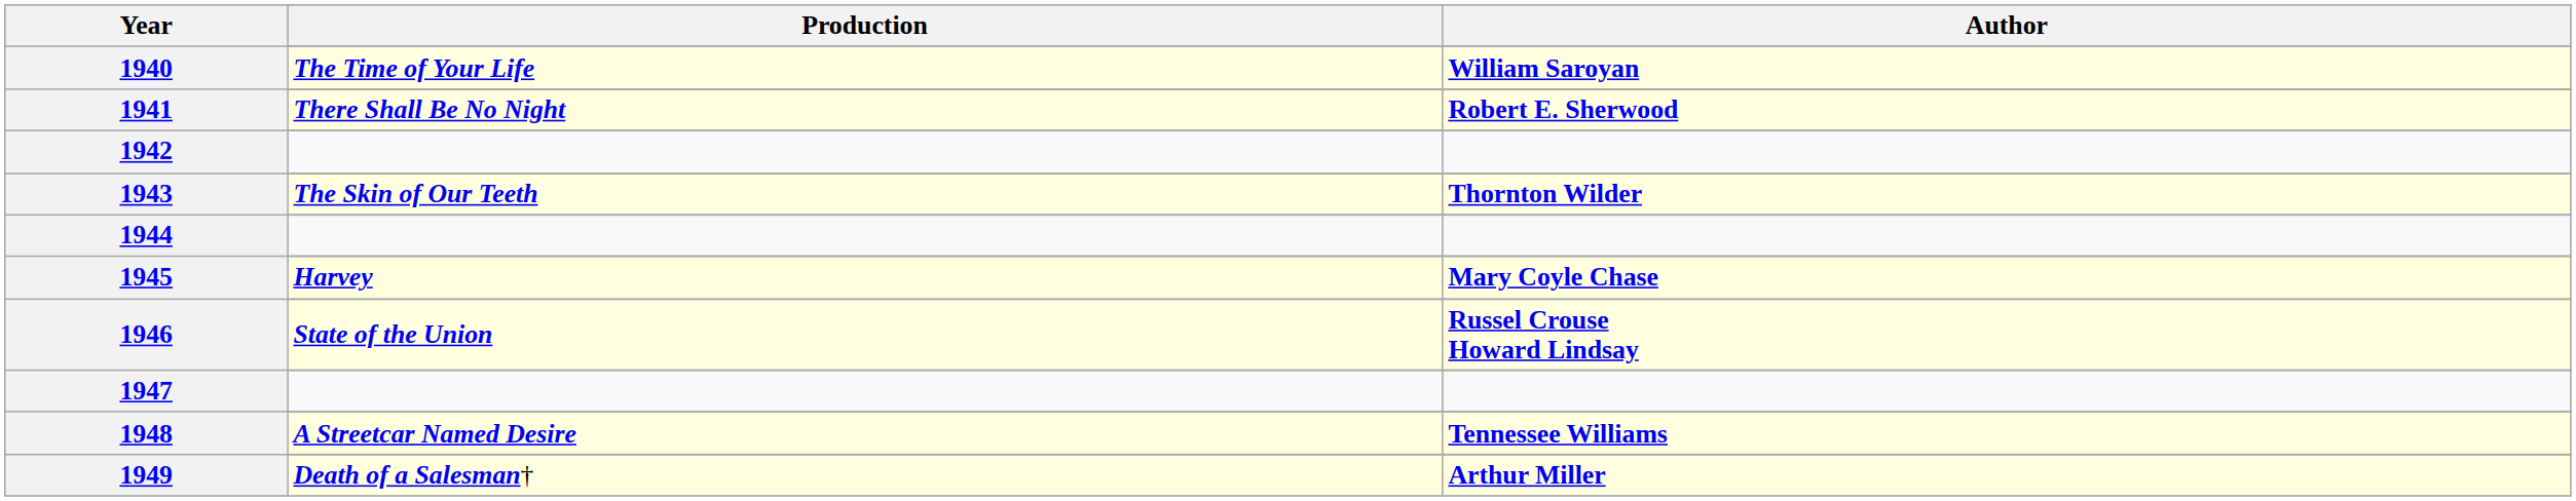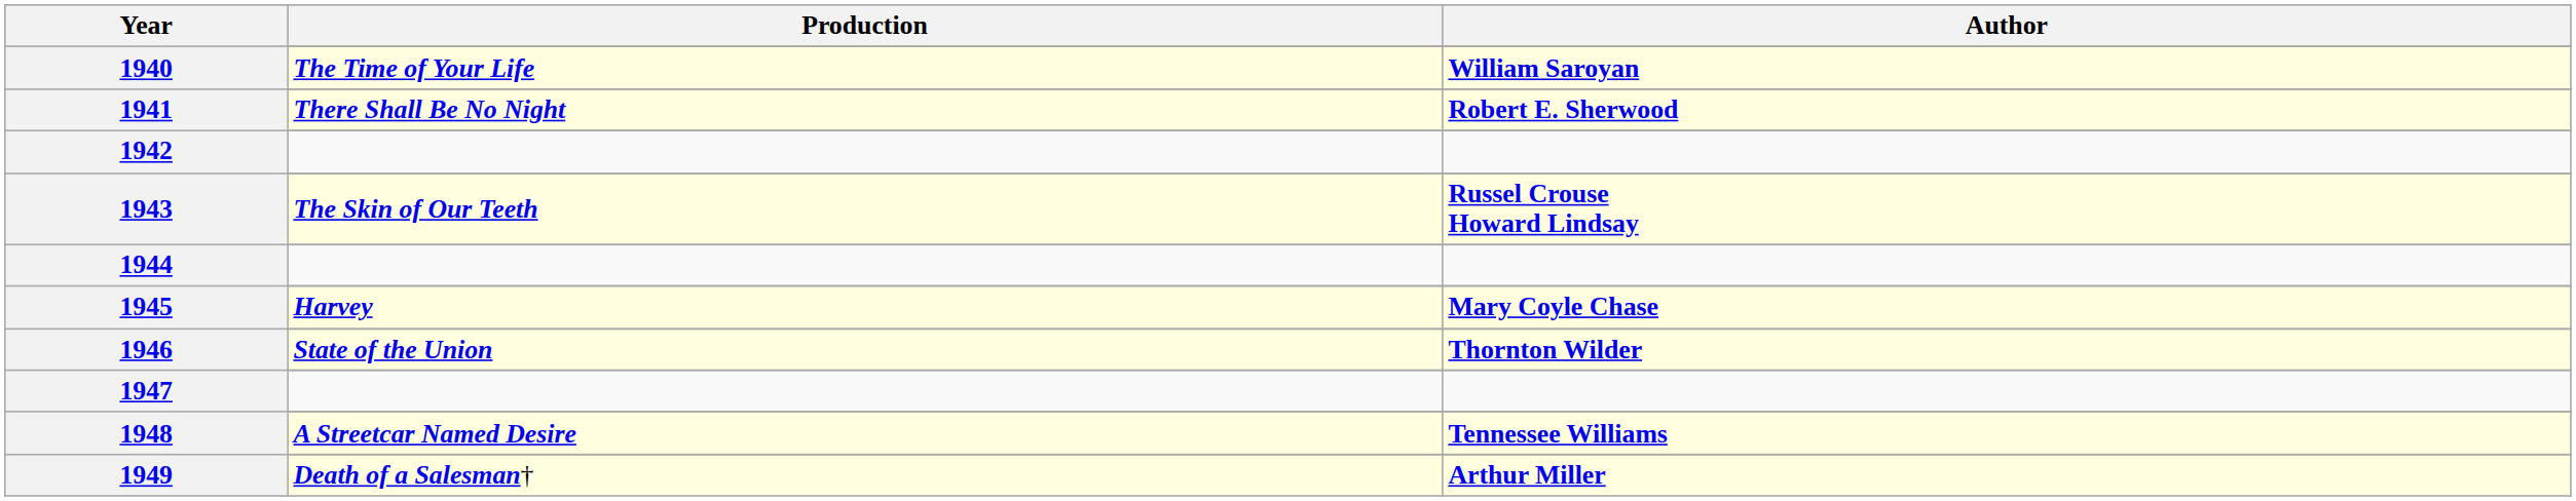1943 / The Skin of Our Teeth | Author: Thornton Wilder -> Russel Crouse Howard Lindsay
1946 / State of the Union | Author: Russel Crouse Howard Lindsay -> Thornton Wilder
